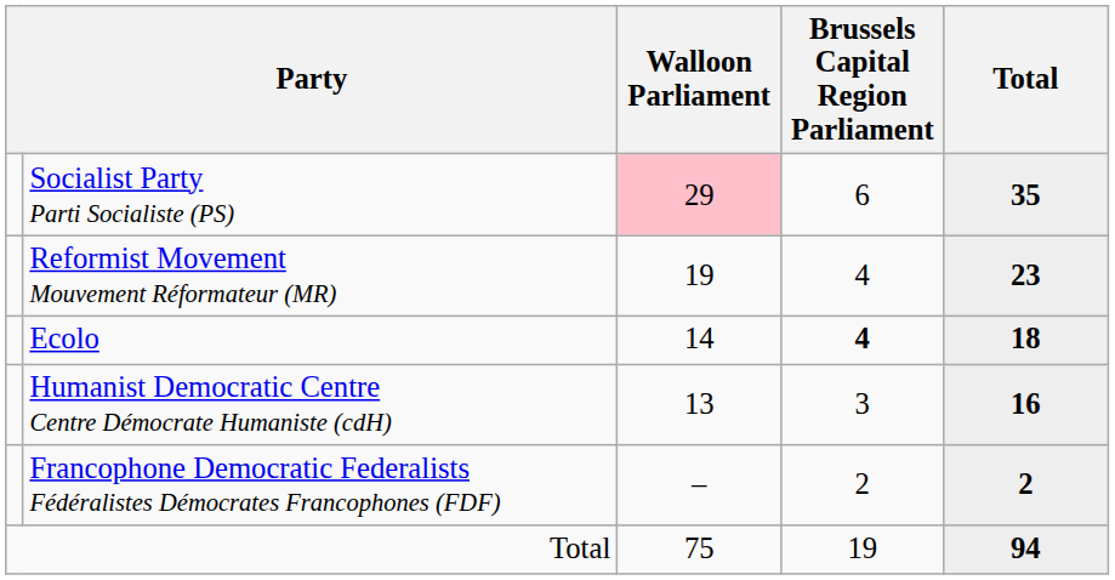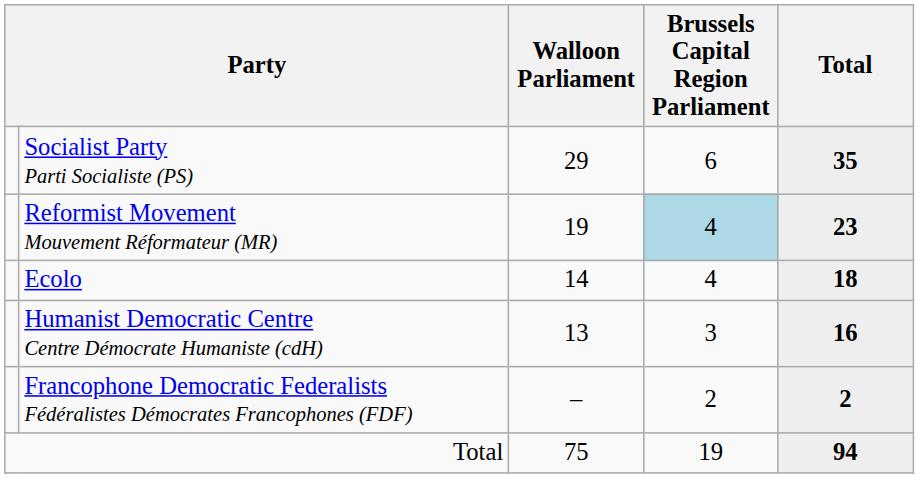Socialist Party Parti Socialiste (PS) | Walloon Parliament: pink background -> no background
Reformist Movement Mouvement Réformateur (MR) | Brussels Capital Region Parliament: no background -> lightblue background
Ecolo | Brussels Capital Region Parliament: bold -> normal
